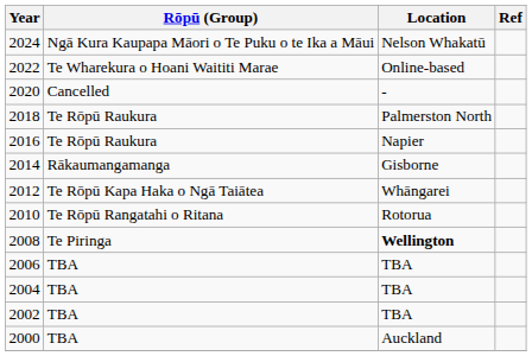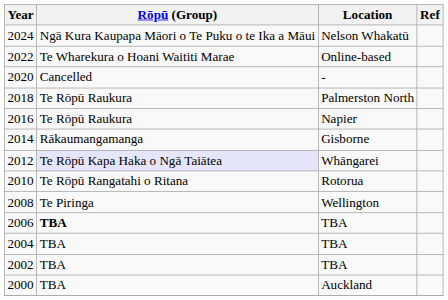2012 | Rōpū (Group): no background -> lavender background
2008 | Location: bold -> normal
2006 | Rōpū (Group): normal -> bold
